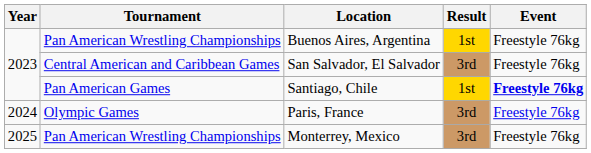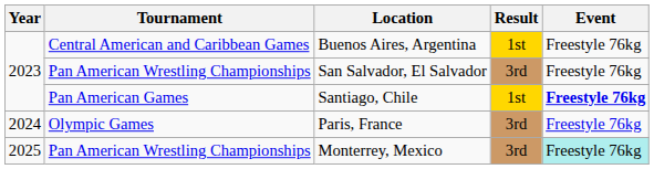Buenos Aires, Argentina | Tournament: Pan American Wrestling Championships -> Central American and Caribbean Games
San Salvador, El Salvador | Tournament: Central American and Caribbean Games -> Pan American Wrestling Championships
Monterrey, Mexico | Event: no background -> paleturquoise background
